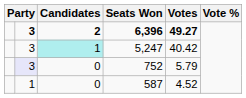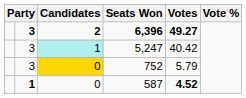752 | column 2: lavender background -> no background
752 | Candidates: no background -> gold background
587 | column 2: normal -> bold
587 | Votes: normal -> bold
